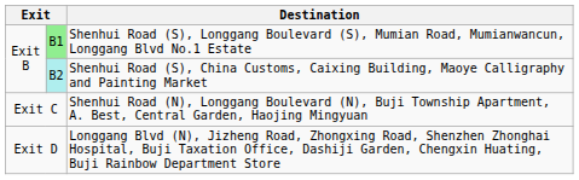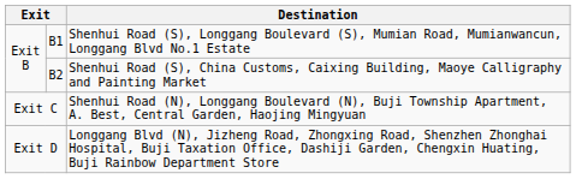B1 | column 2: lightgreen background -> no background
B2 | column 2: paleturquoise background -> no background
